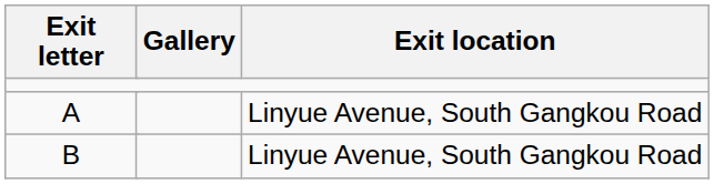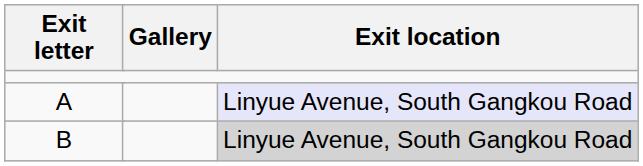A | Exit location: no background -> lavender background
B | Exit location: no background -> lightgrey background
